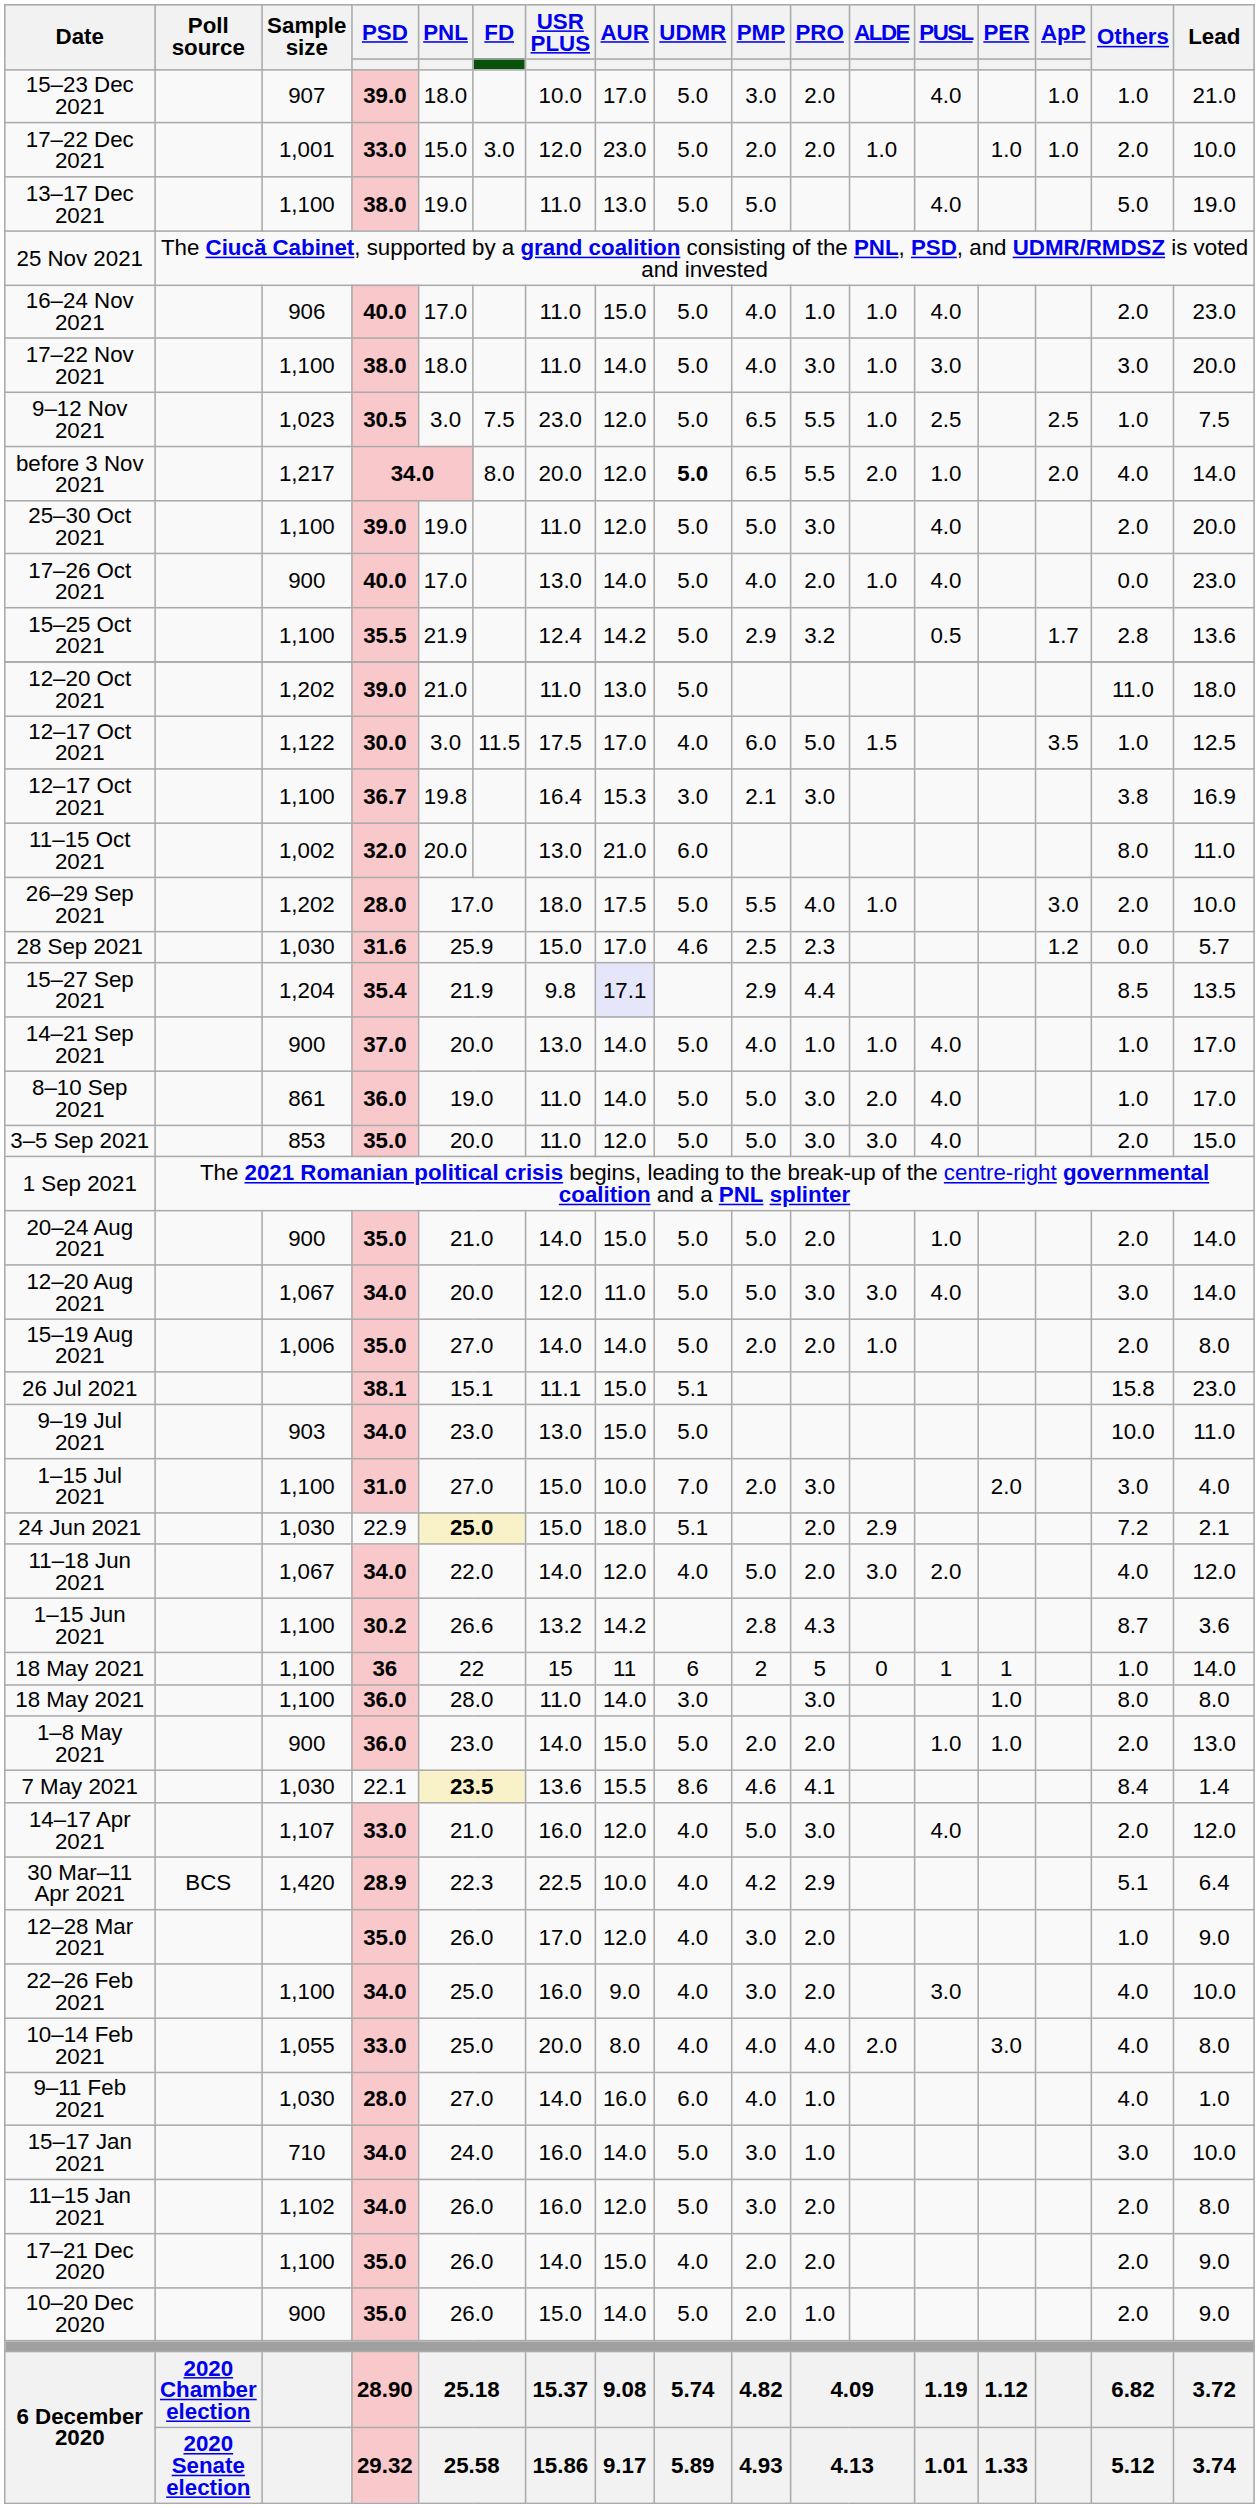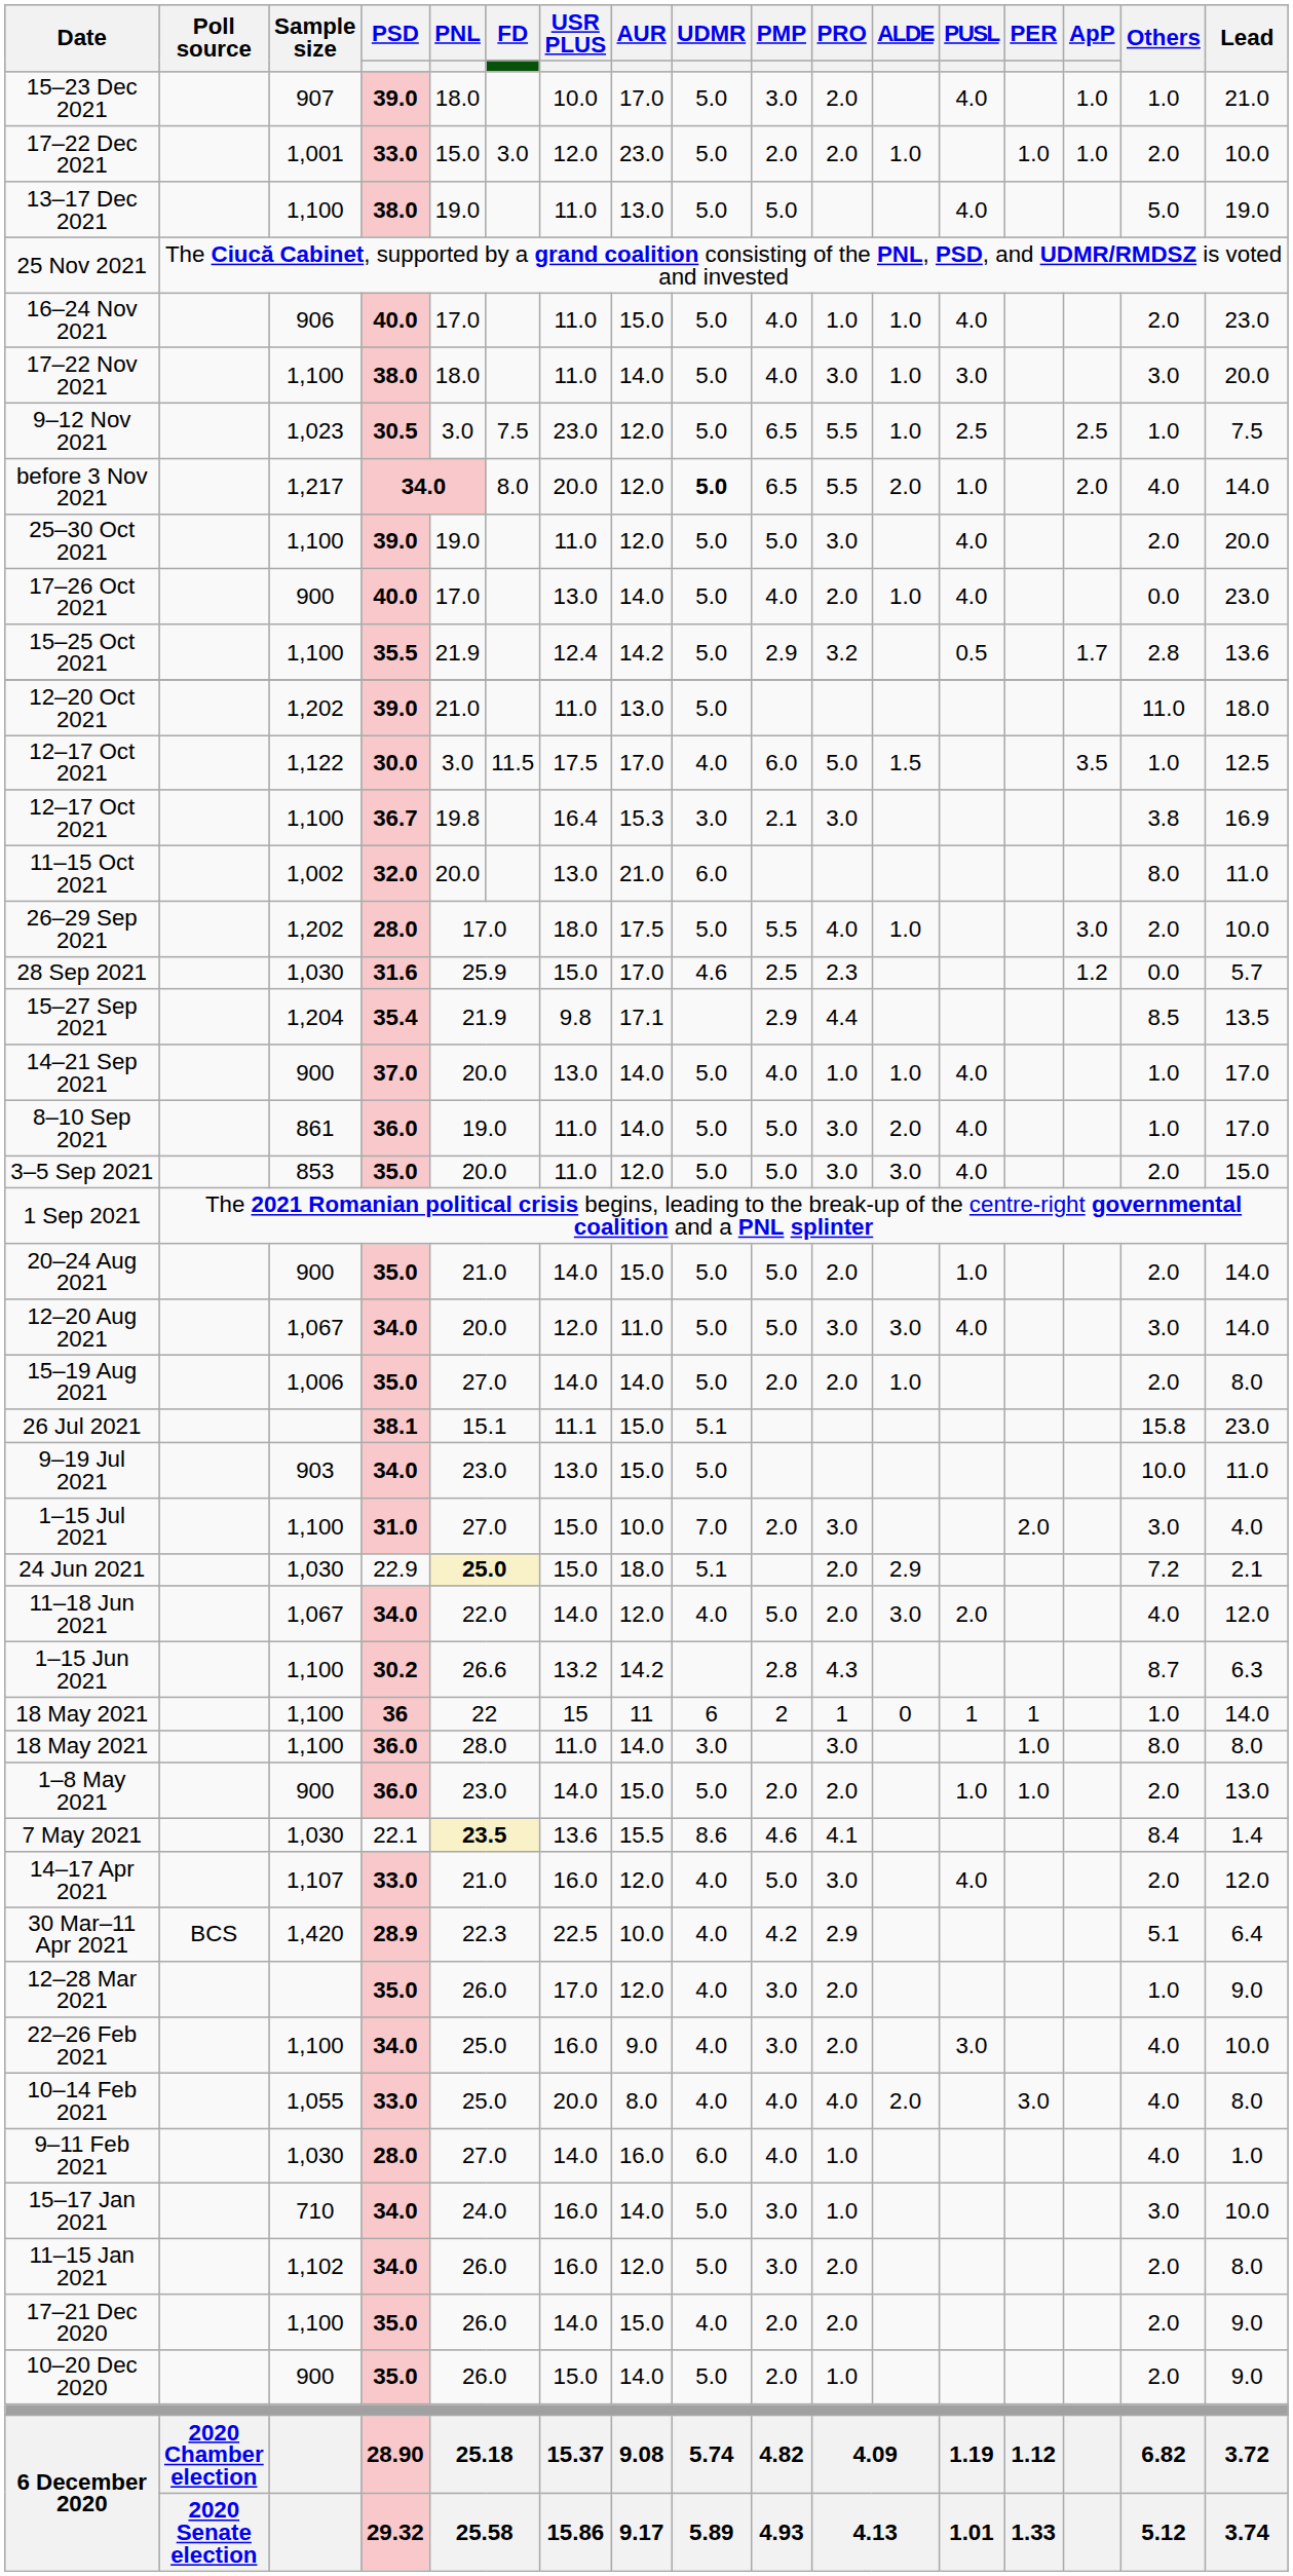15–27 Sep 2021 | AUR: lavender background -> no background
1–15 Jun 2021 | Lead: 3.6 -> 6.3
18 May 2021 / 36 | PRO: 5 -> 1
